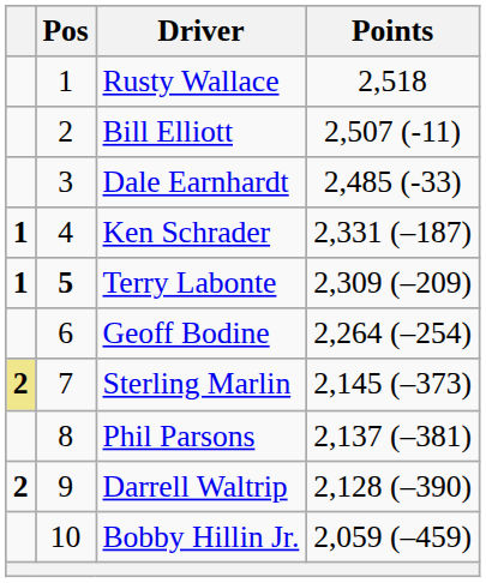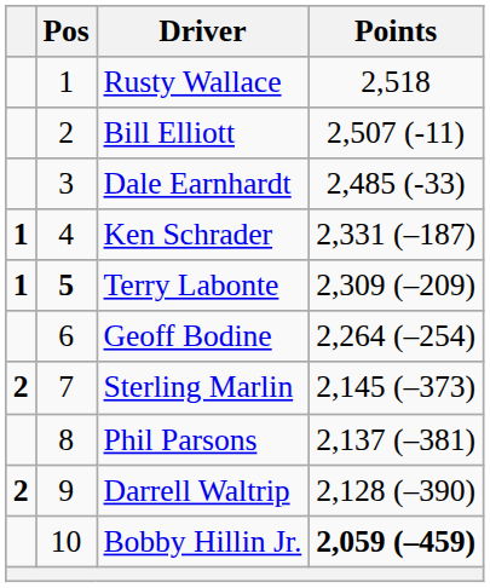Sterling Marlin | column 1: khaki background -> no background
Bobby Hillin Jr. | Points: normal -> bold
